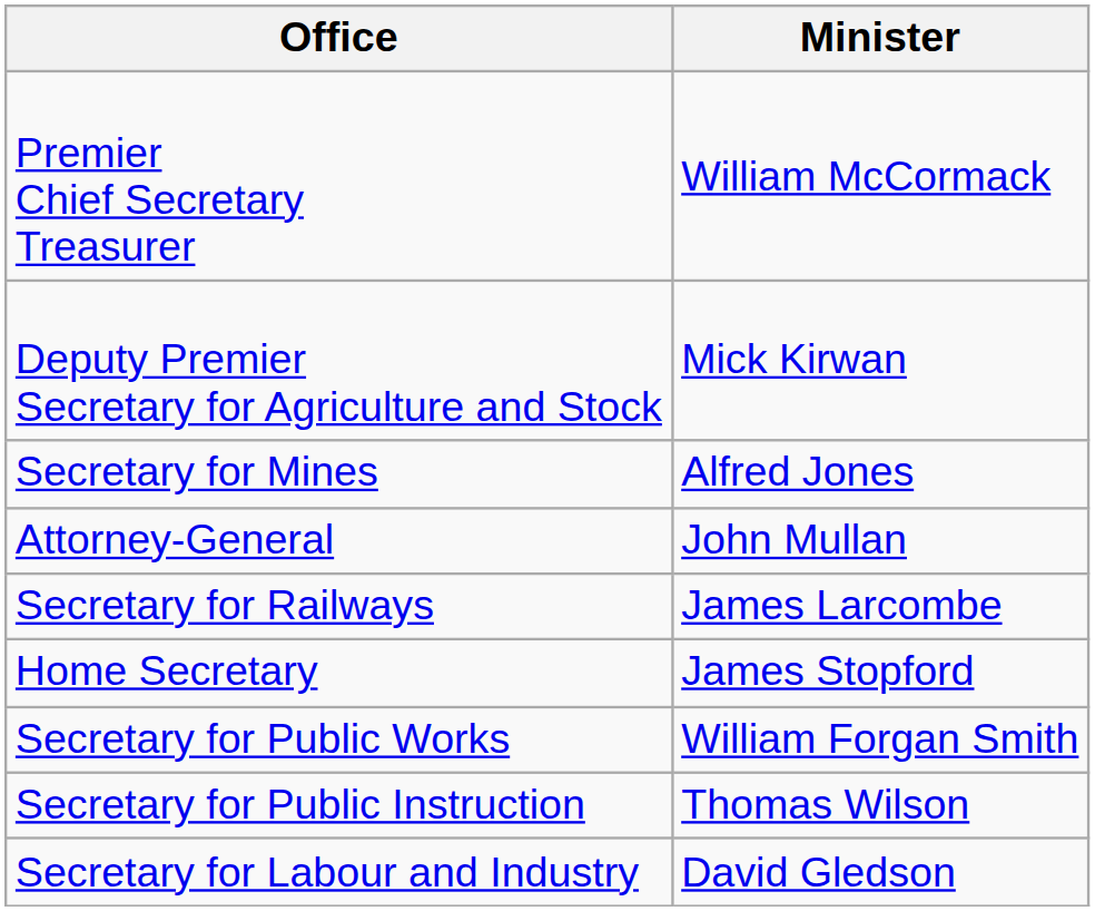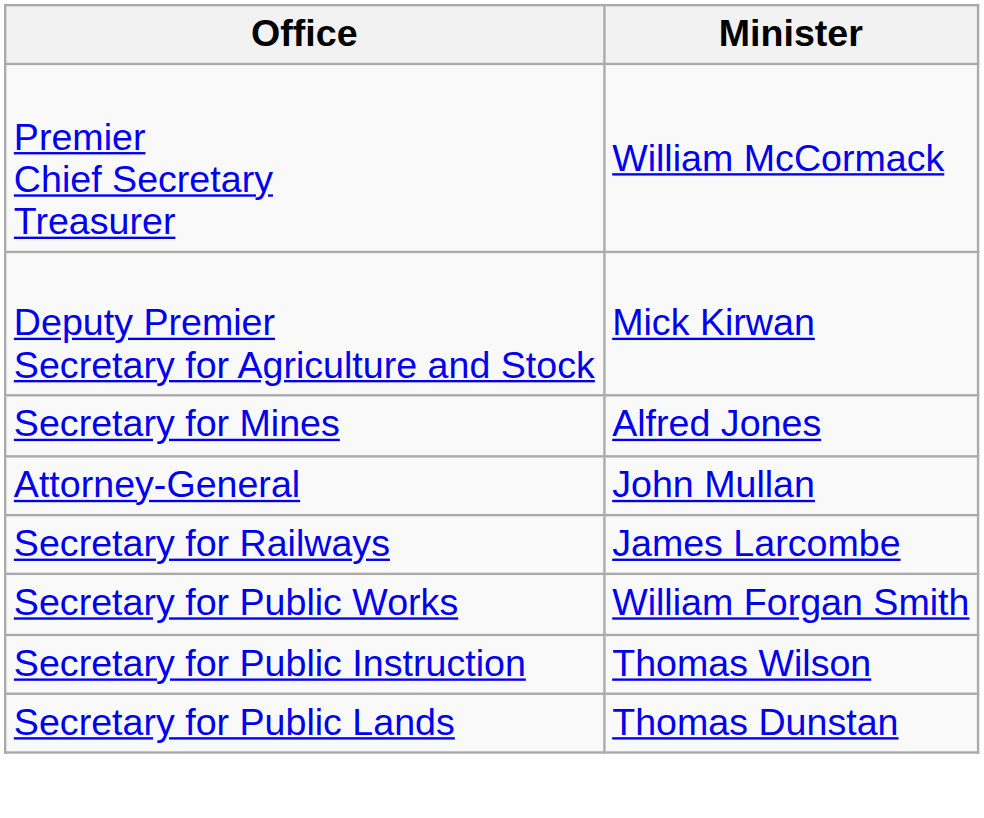- row: Home Secretary | James Stopford
+ row: Secretary for Public Lands | Thomas Dunstan
- row: Secretary for Labour and Industry | David Gledson
